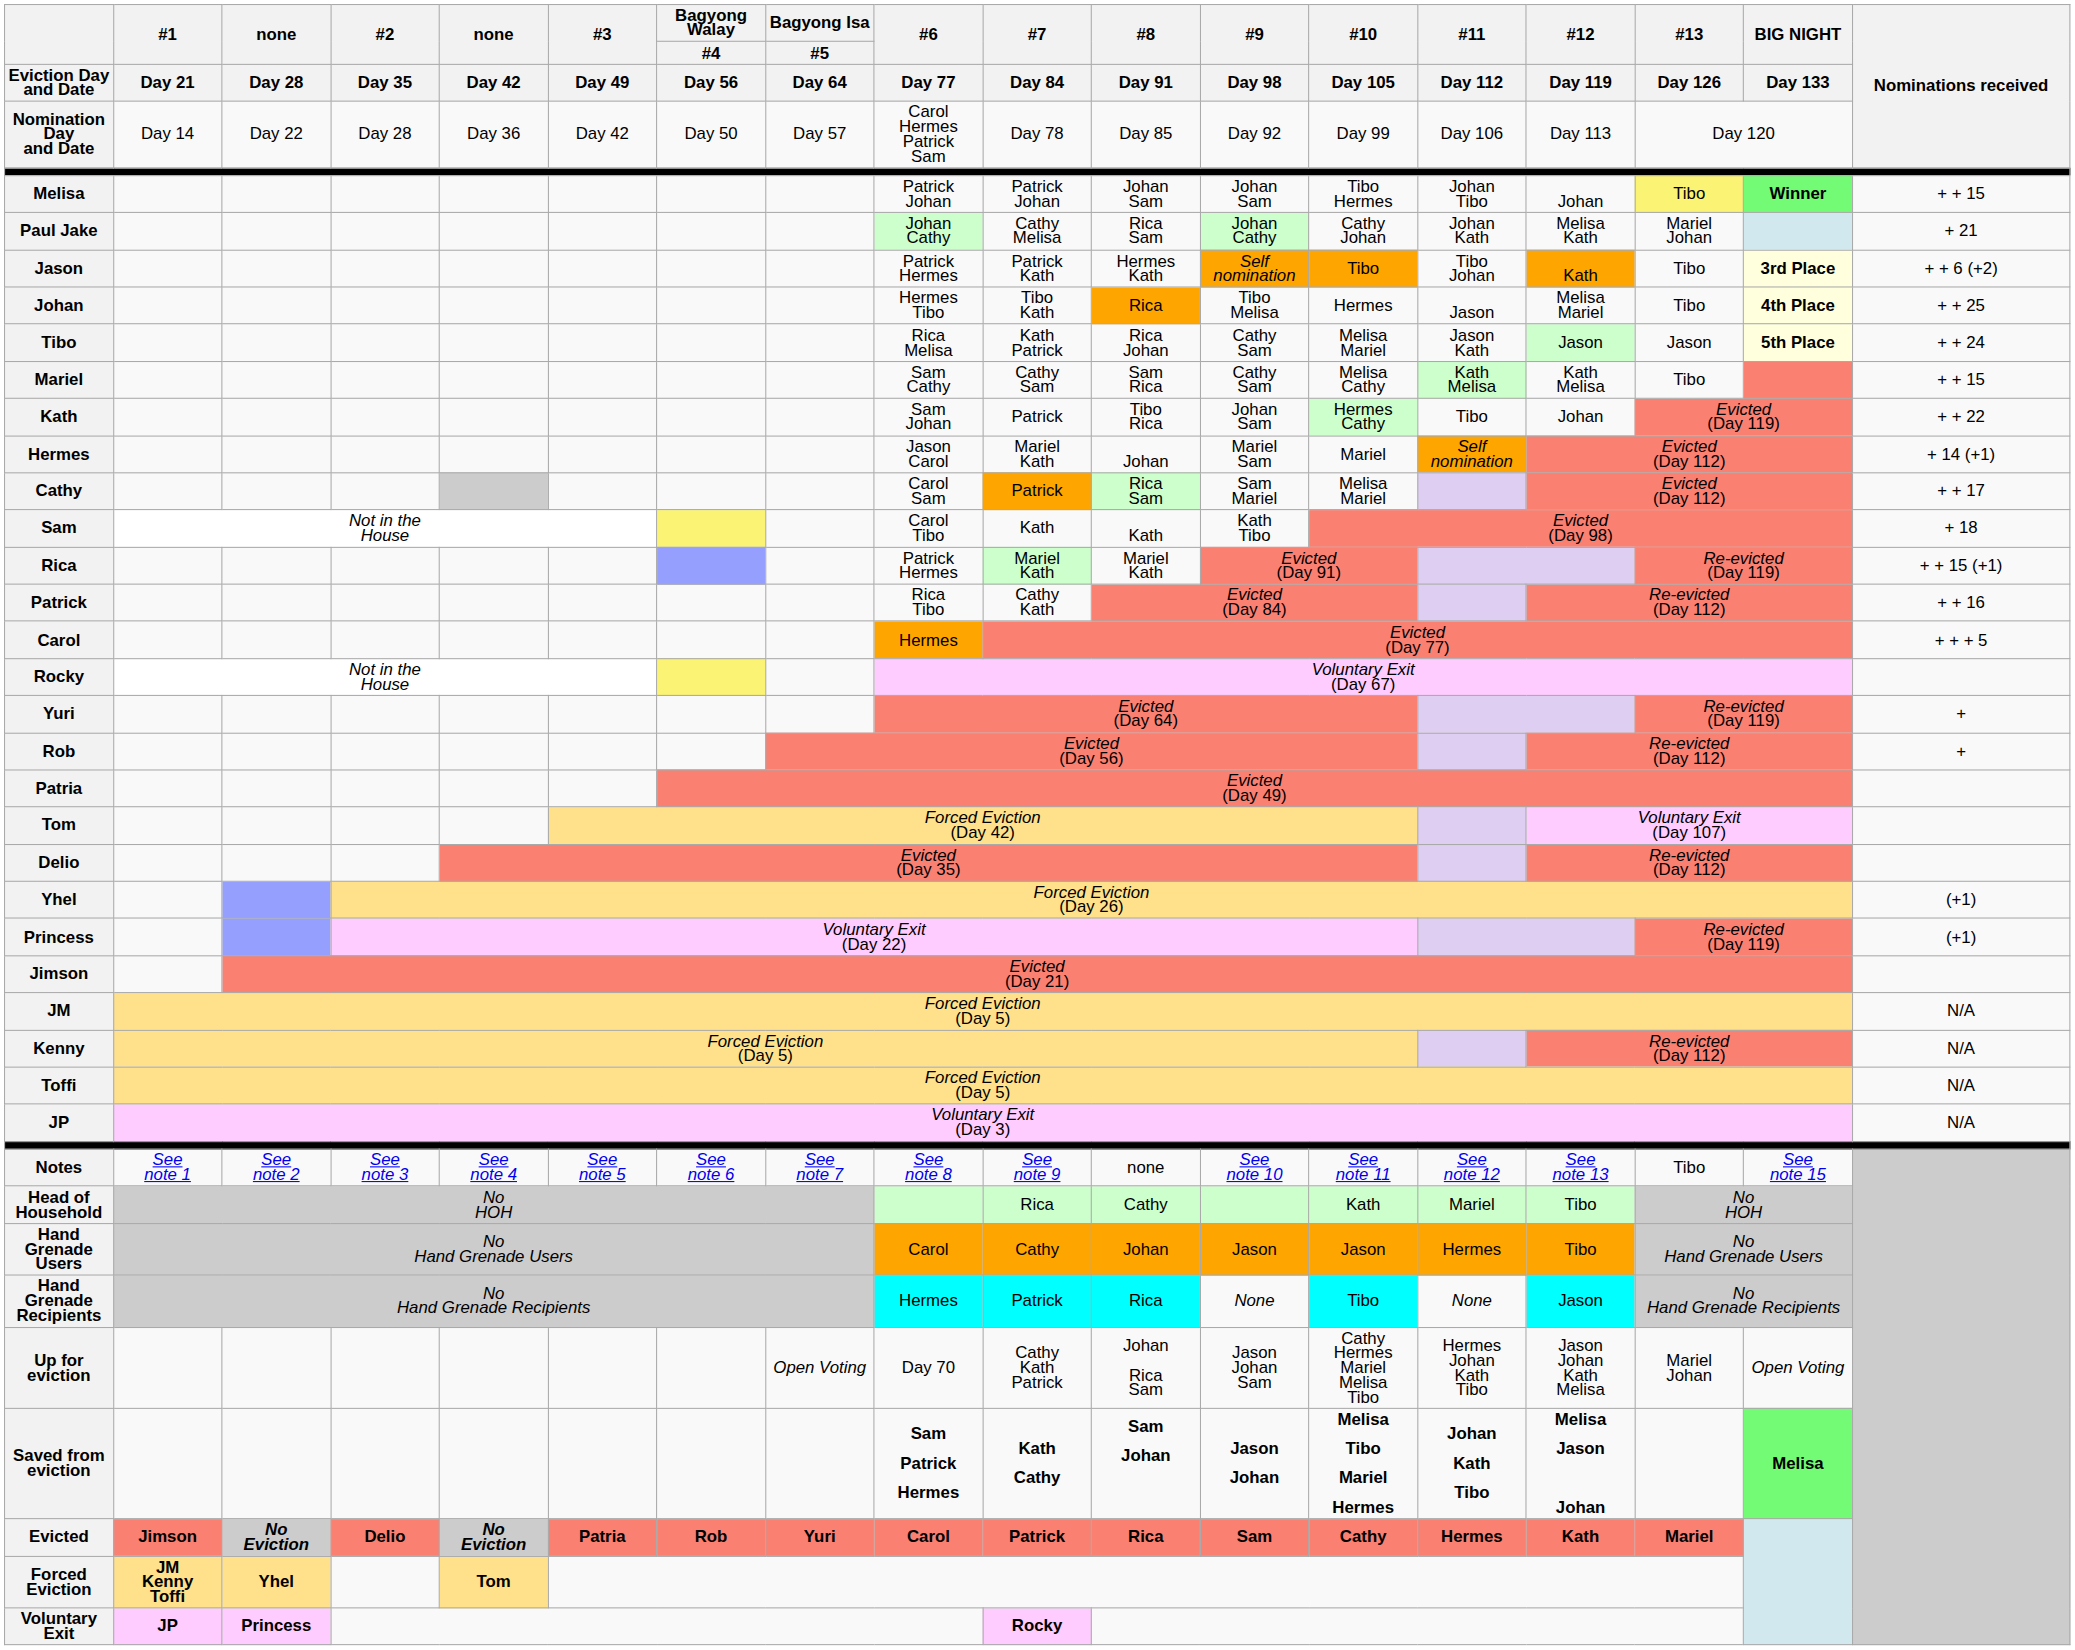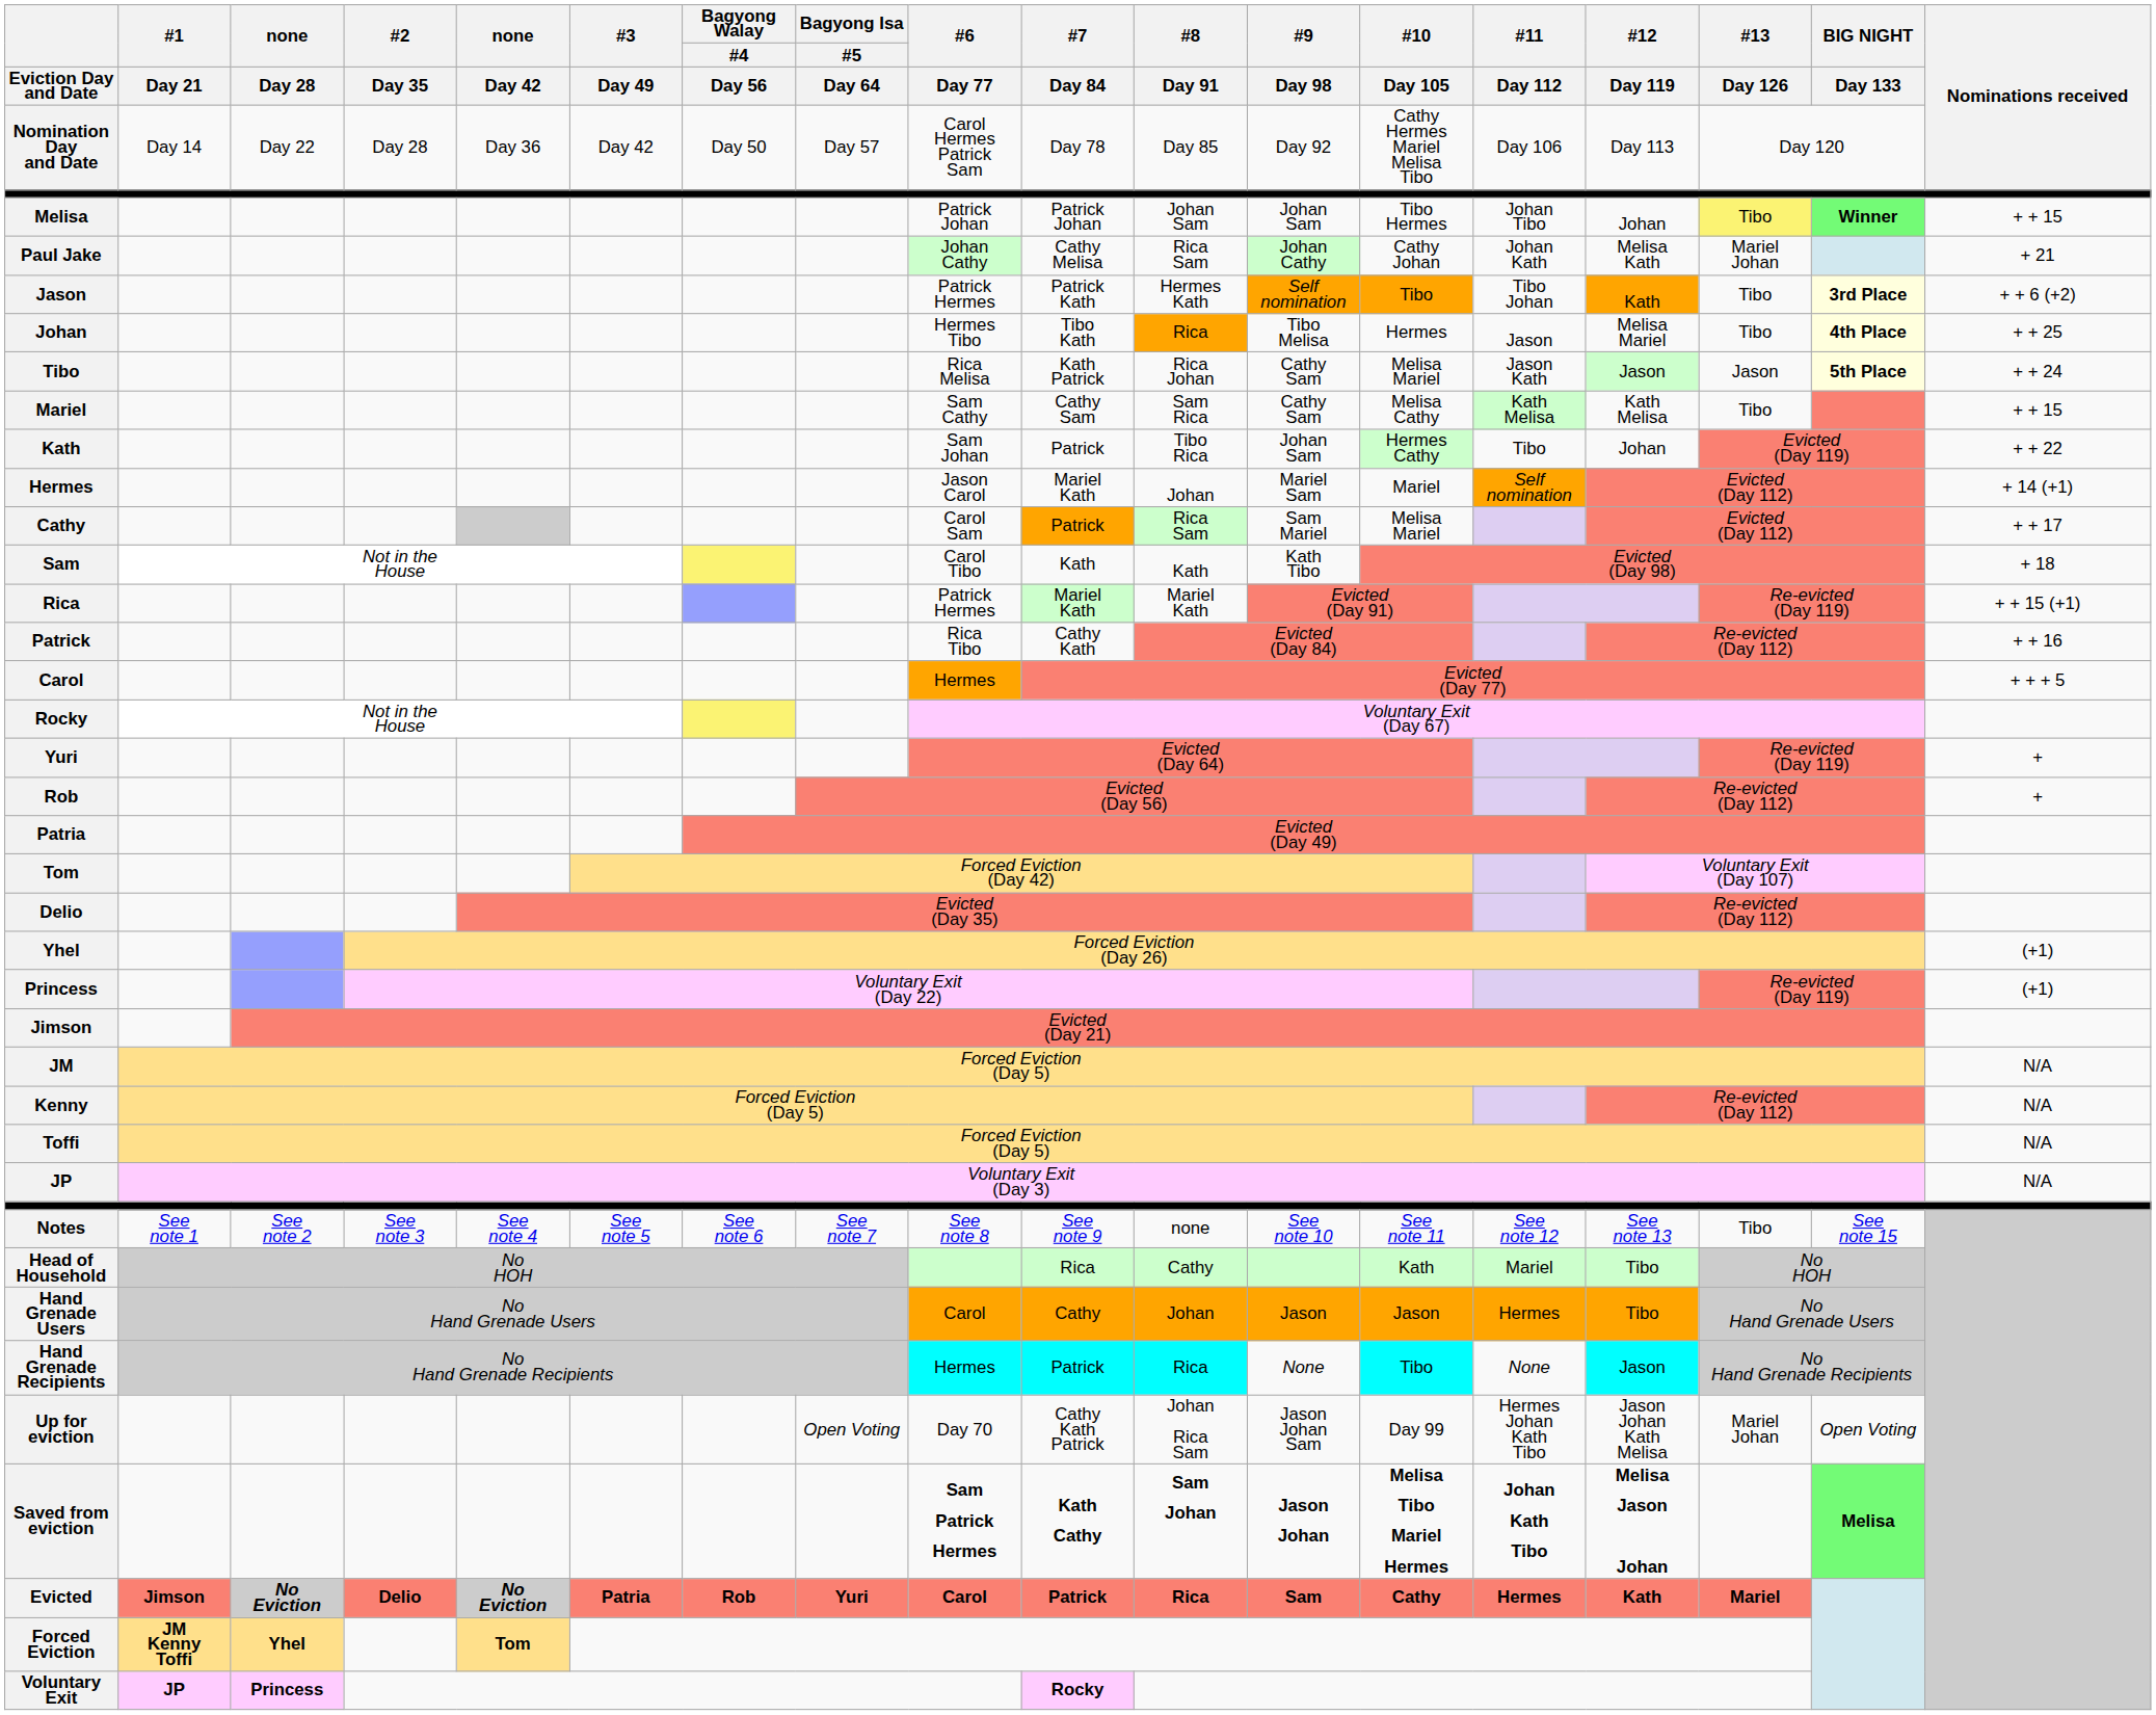Nomination Day and Date | #10 / Day 105: Day 99 -> Cathy Hermes Mariel Melisa Tibo
Up for eviction | #10 / Day 105: Cathy Hermes Mariel Melisa Tibo -> Day 99
